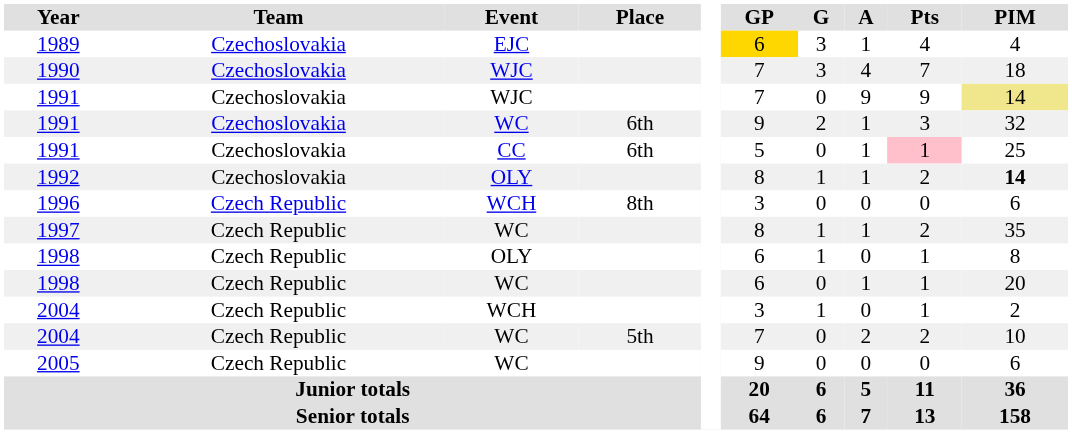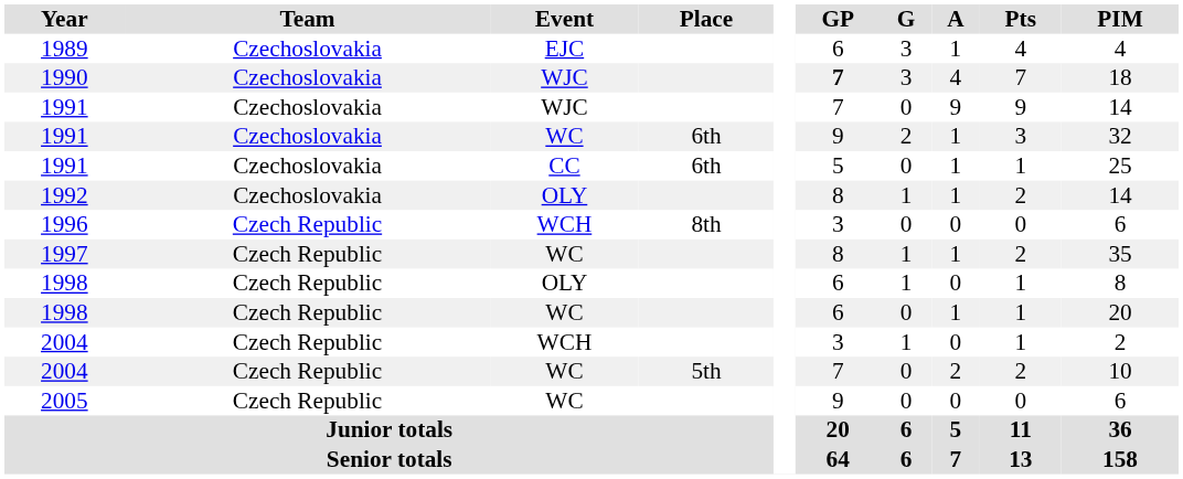1989 | GP: gold background -> no background
1990 | GP: normal -> bold
1991 / WJC | PIM: khaki background -> no background
1991 / CC | Pts: pink background -> no background
1992 | PIM: bold -> normal
